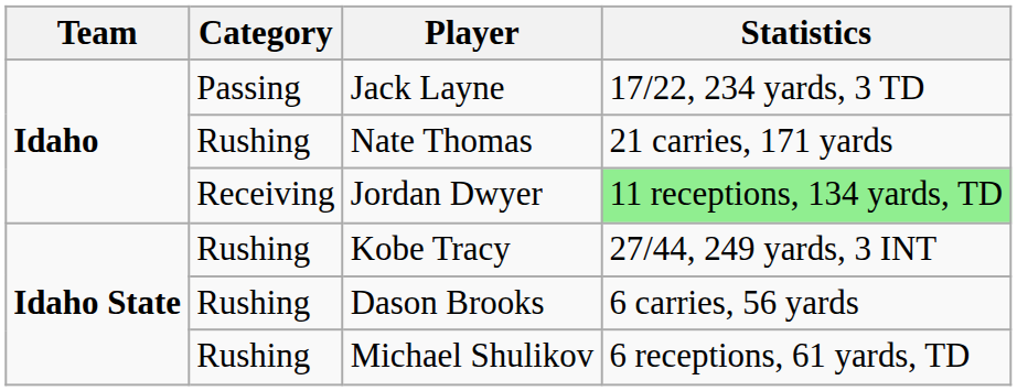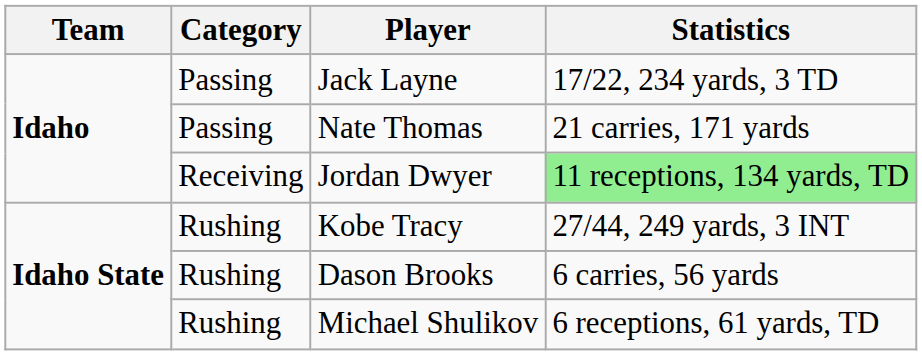Nate Thomas | Category: Rushing -> Passing
